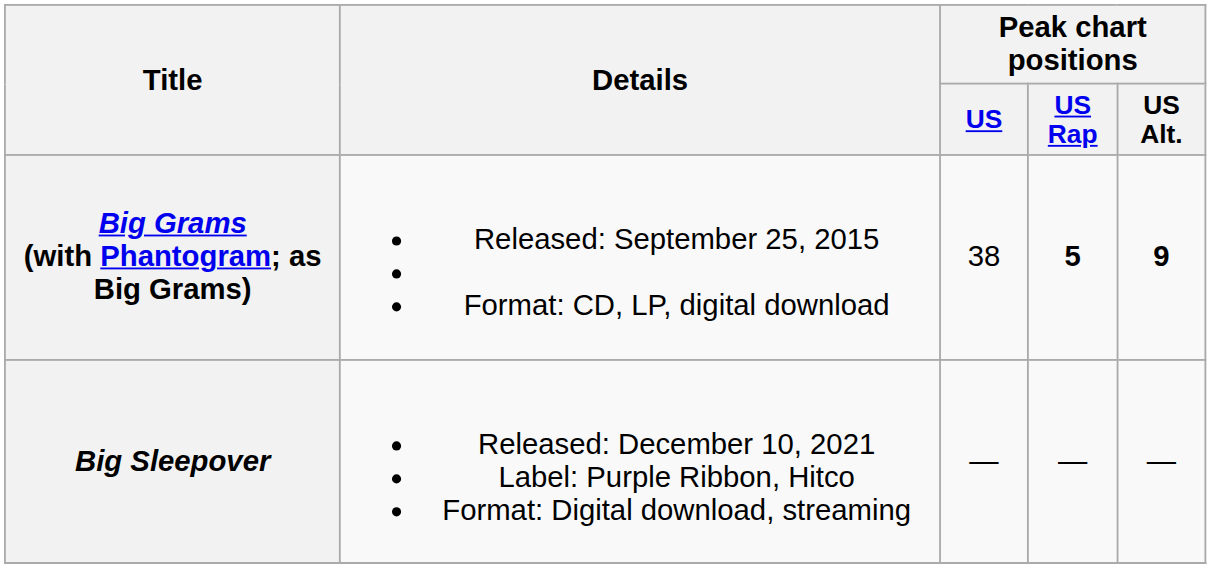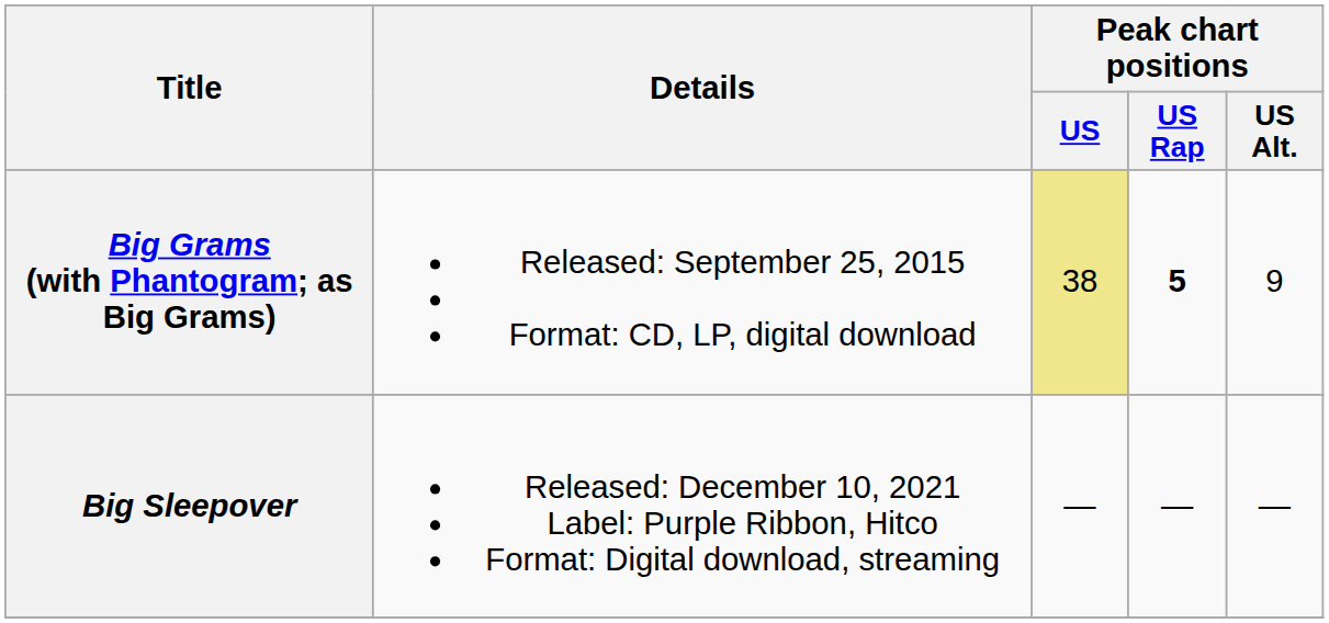Big Grams (with Phantogram; as Big Grams) | Peak chart positions / US: no background -> khaki background
Big Grams (with Phantogram; as Big Grams) | Peak chart positions / US Alt.: bold -> normal
